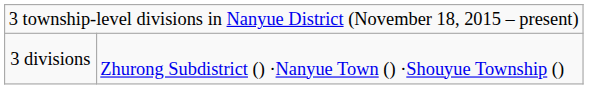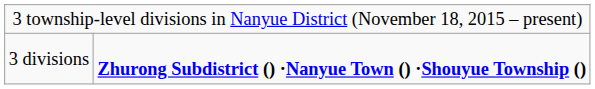3 divisions | column 2: normal -> bold
